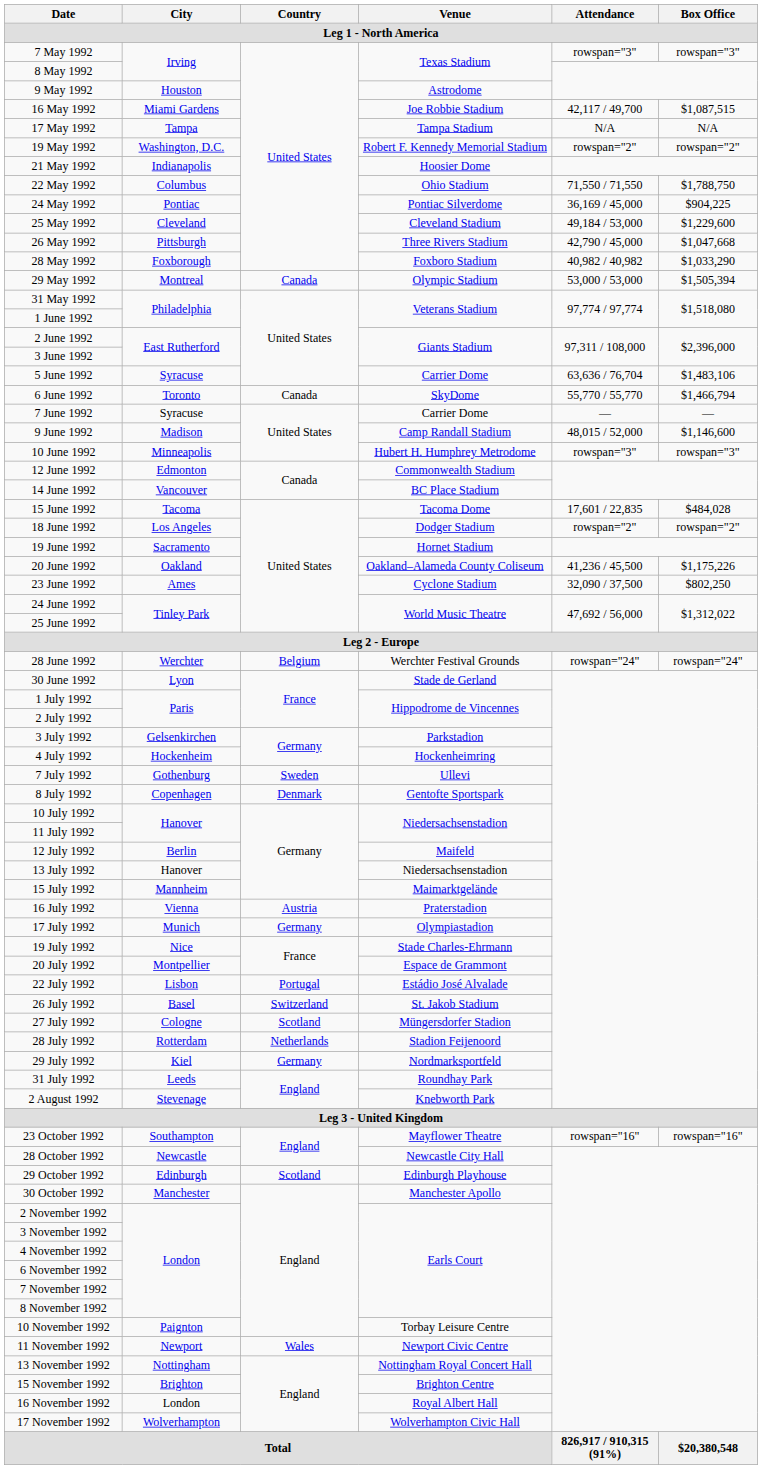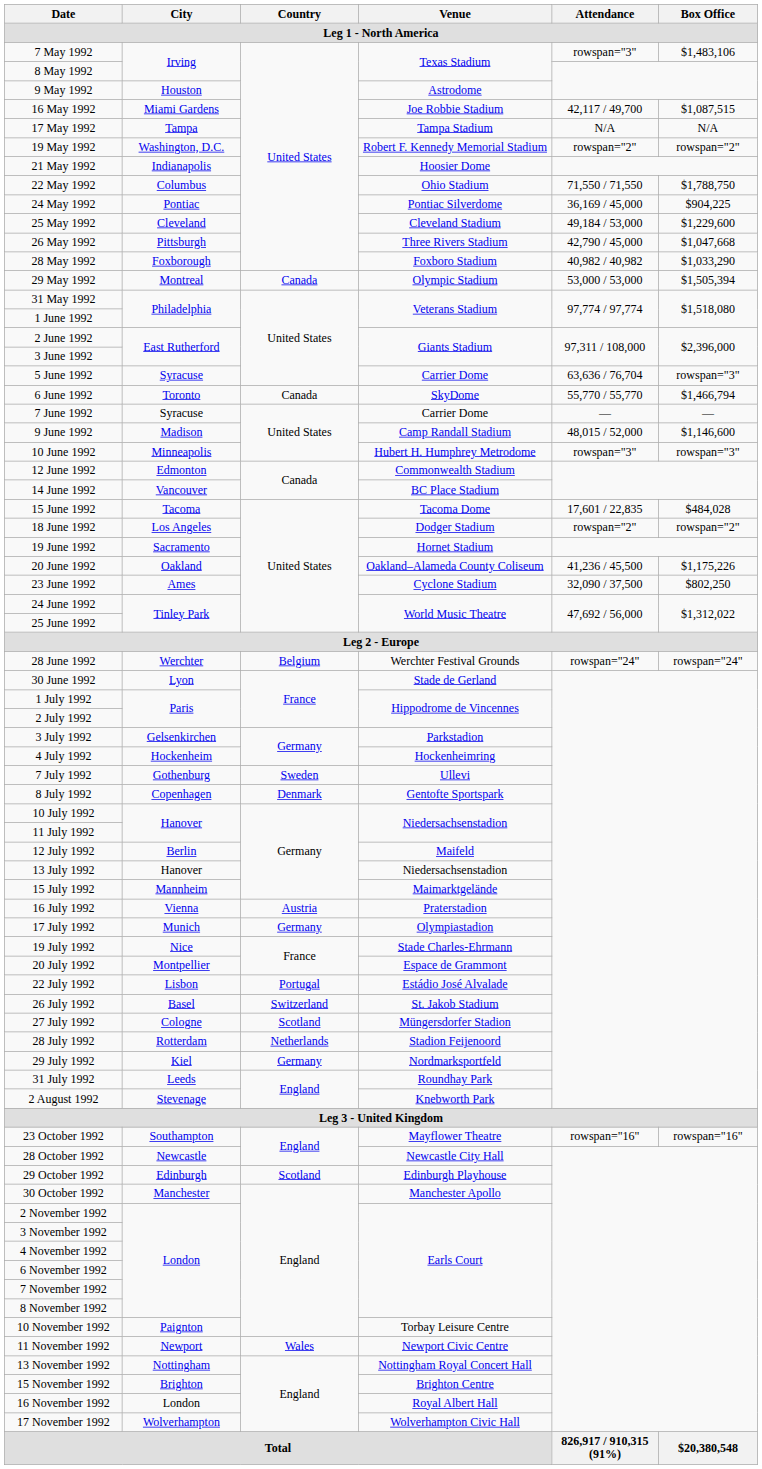7 May 1992 | Box Office: rowspan="3" -> $1,483,106
5 June 1992 | Box Office: $1,483,106 -> rowspan="3"
